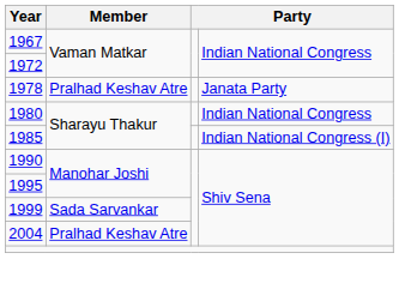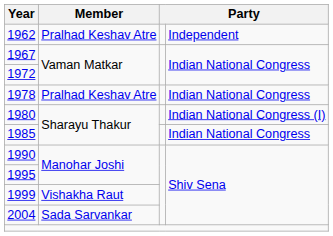+ row: 1962 | Pralhad Keshav Atre | Independent
1978 | column 4: Janata Party -> Indian National Congress
1980 | column 4: Indian National Congress -> Indian National Congress (I)
1985 | column 4: Indian National Congress (I) -> Indian National Congress
1999 | Member: Sada Sarvankar -> Vishakha Raut
2004 | Member: Pralhad Keshav Atre -> Sada Sarvankar
